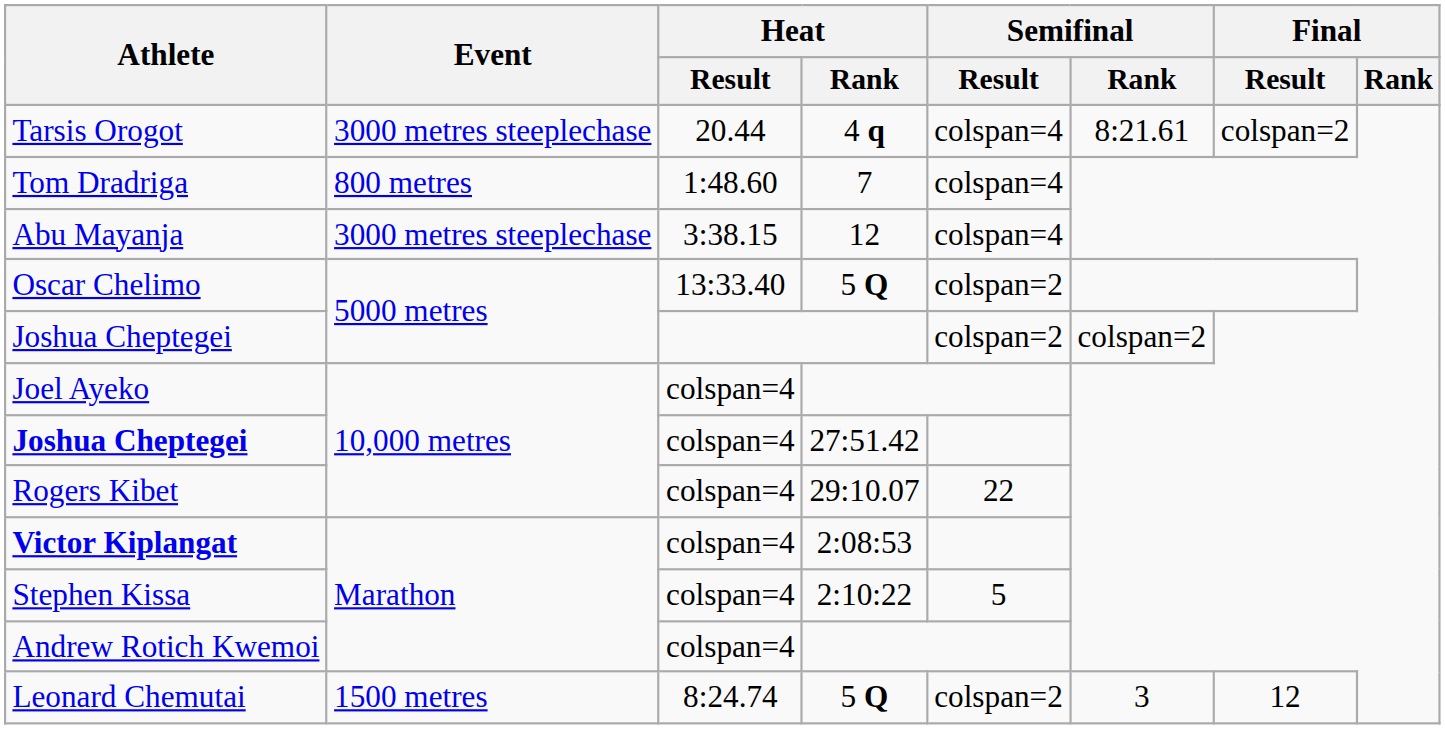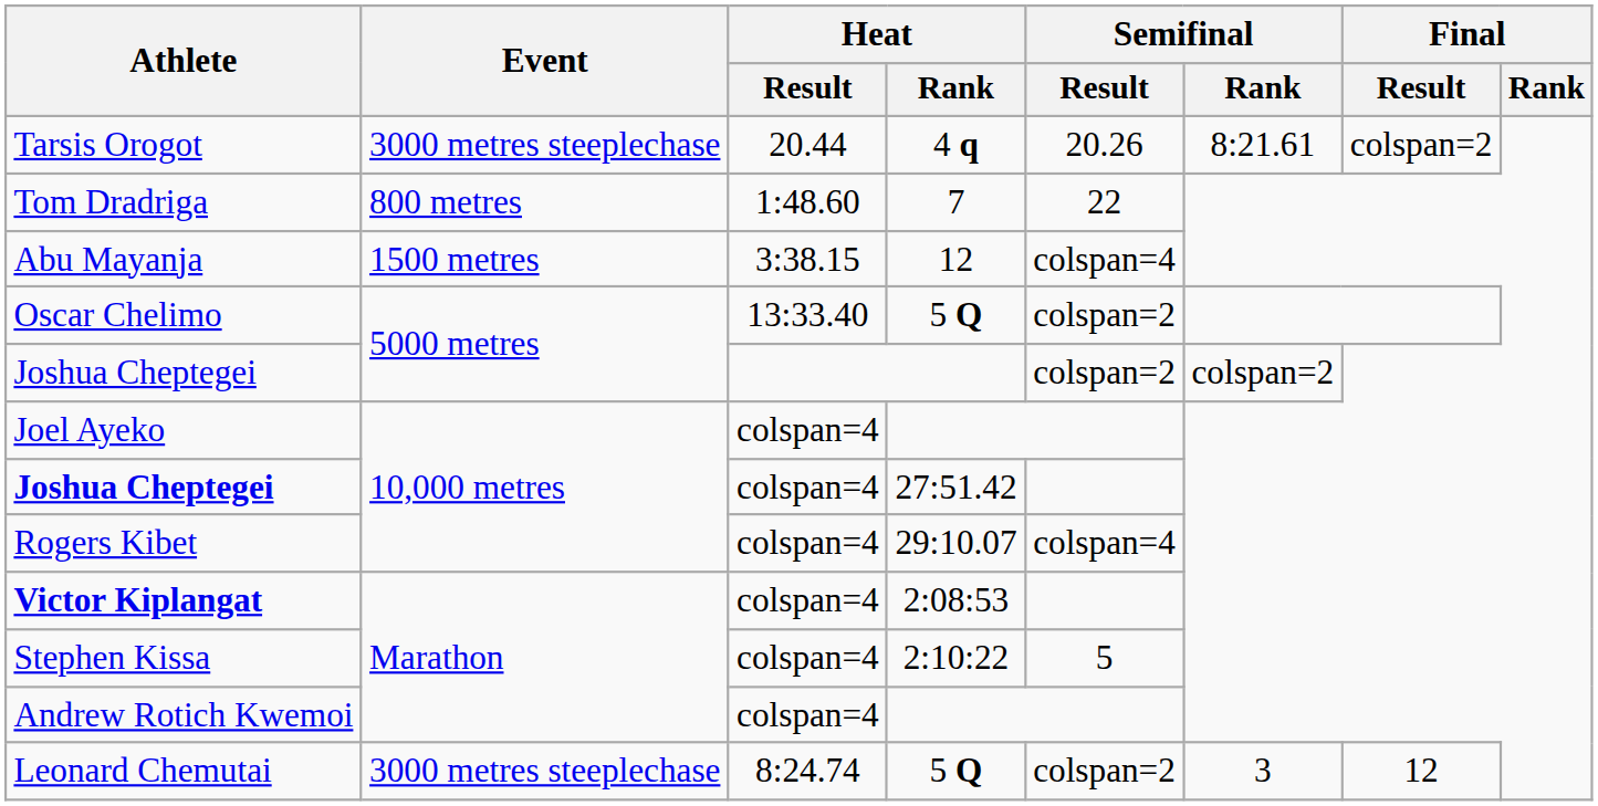Tarsis Orogot | Semifinal / Result: colspan=4 -> 20.26
Tom Dradriga | Semifinal / Result: colspan=4 -> 22
Abu Mayanja | Event: 3000 metres steeplechase -> 1500 metres
Rogers Kibet | Semifinal / Result: 22 -> colspan=4
Leonard Chemutai | Event: 1500 metres -> 3000 metres steeplechase
